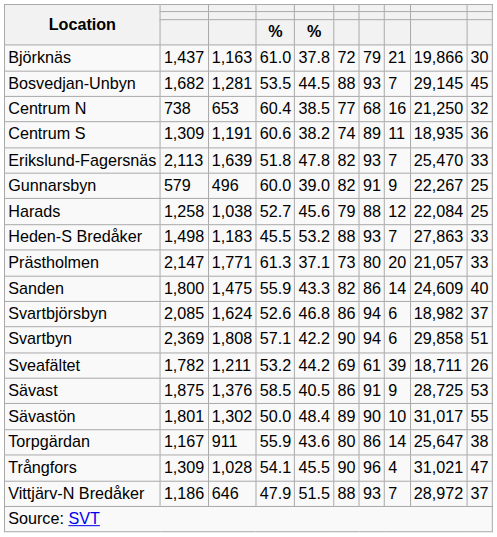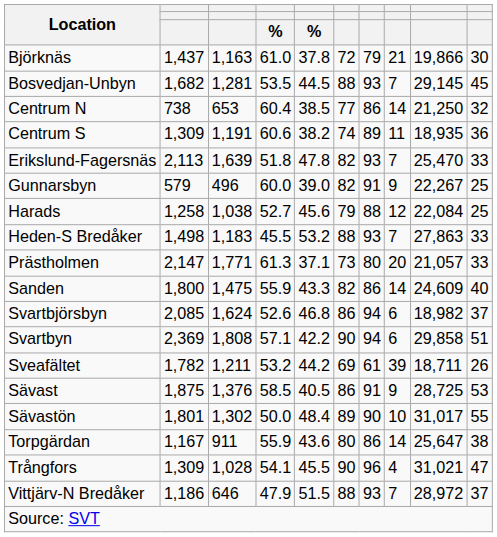Centrum N | column 7: 68 -> 86
Centrum N | column 8: 16 -> 14
